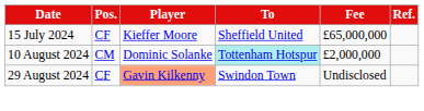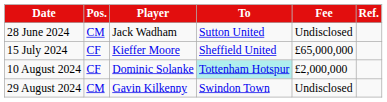+ row: 28 June 2024 | CM | Jack Wadham | Sutton United | Undisclosed
10 August 2024 | Pos.: CM -> CF
29 August 2024 | Pos.: CF -> CM
29 August 2024 | Player: lightsalmon background -> no background
